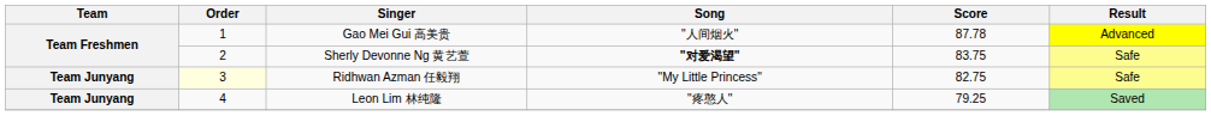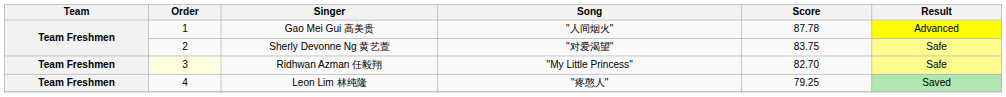Sherly Devonne Ng 黄艺萱 | Song: bold -> normal
Ridhwan Azman 任毅翔 | Team: Team Junyang -> Team Freshmen
Ridhwan Azman 任毅翔 | Score: 82.75 -> 82.70
Leon Lim 林纯隆 | Team: Team Junyang -> Team Freshmen
